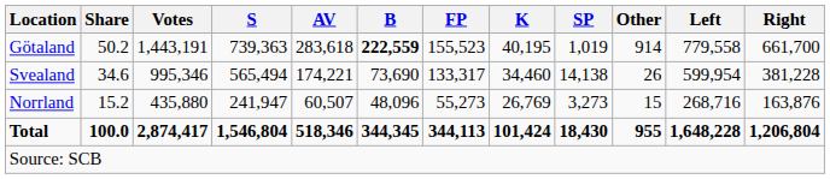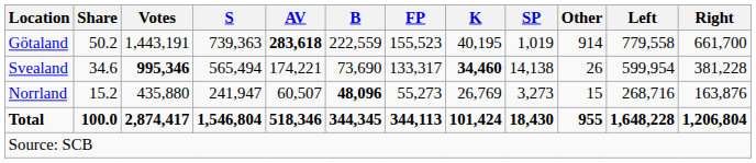Götaland | AV: normal -> bold
Götaland | B: bold -> normal
Svealand | Votes: normal -> bold
Svealand | K: normal -> bold
Norrland | B: normal -> bold
